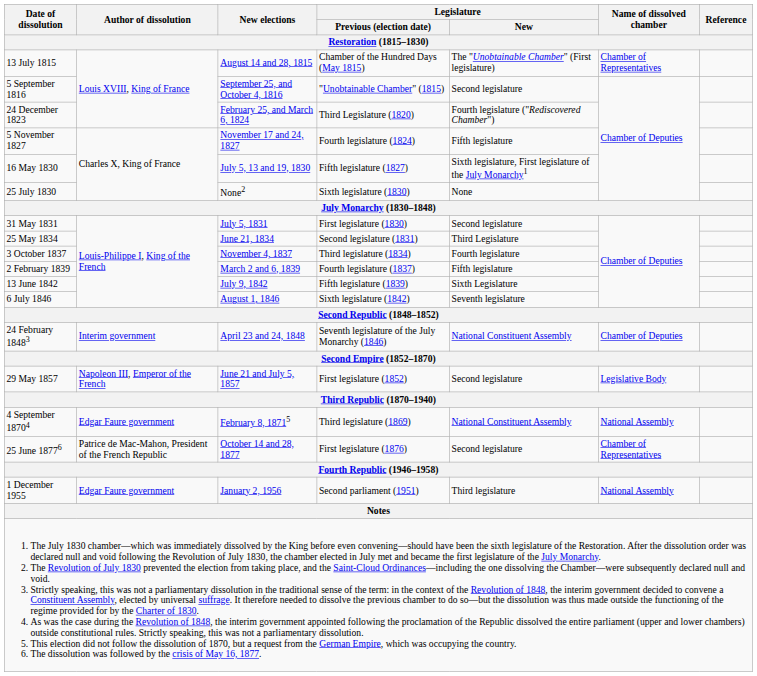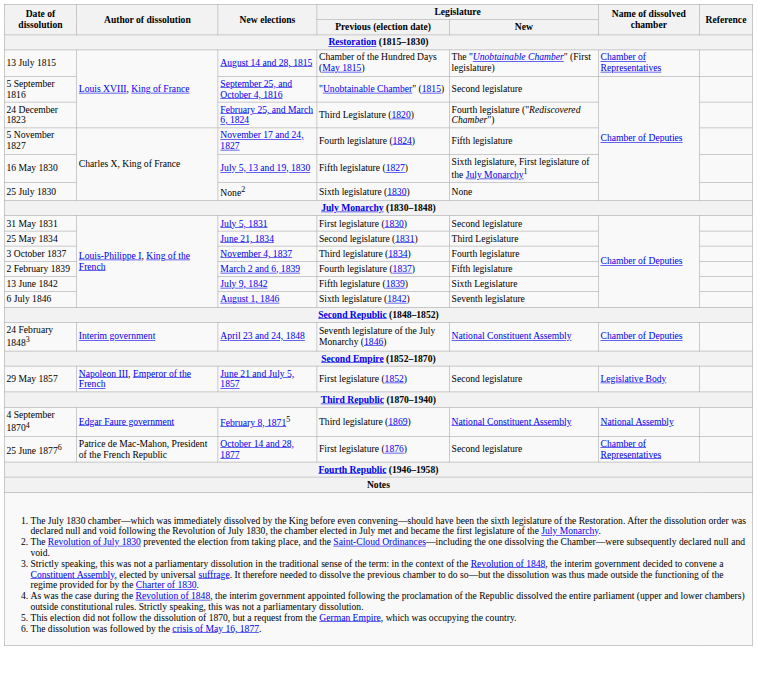- row: 1 December 1955 | Edgar Faure government | January 2, 1956 | Second parliament (1951) | Third legislature | National Assembly
